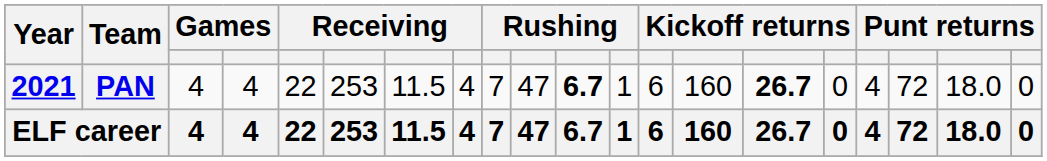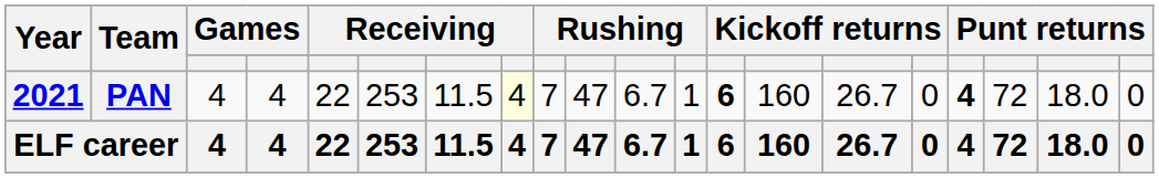PAN | column 8: no background -> lightyellow background
PAN | column 11: bold -> normal
PAN | column 13: normal -> bold
PAN | column 15: bold -> normal
PAN | column 17: normal -> bold
